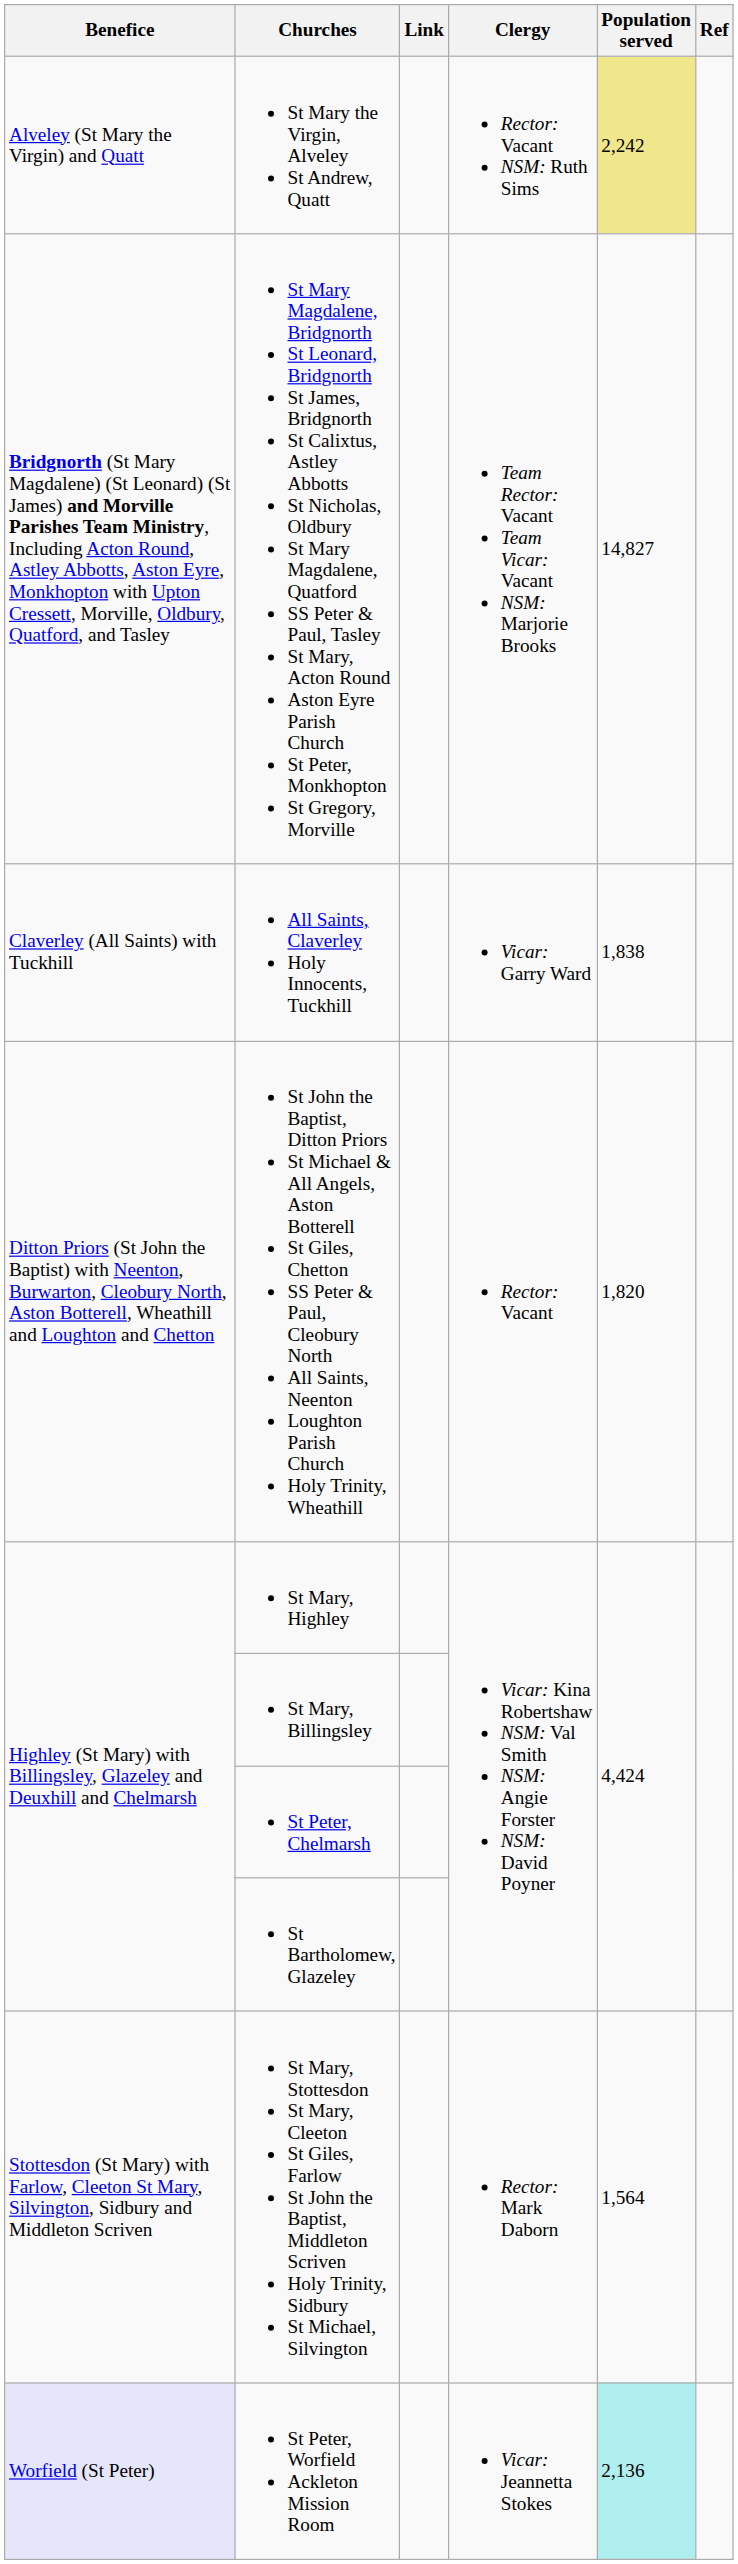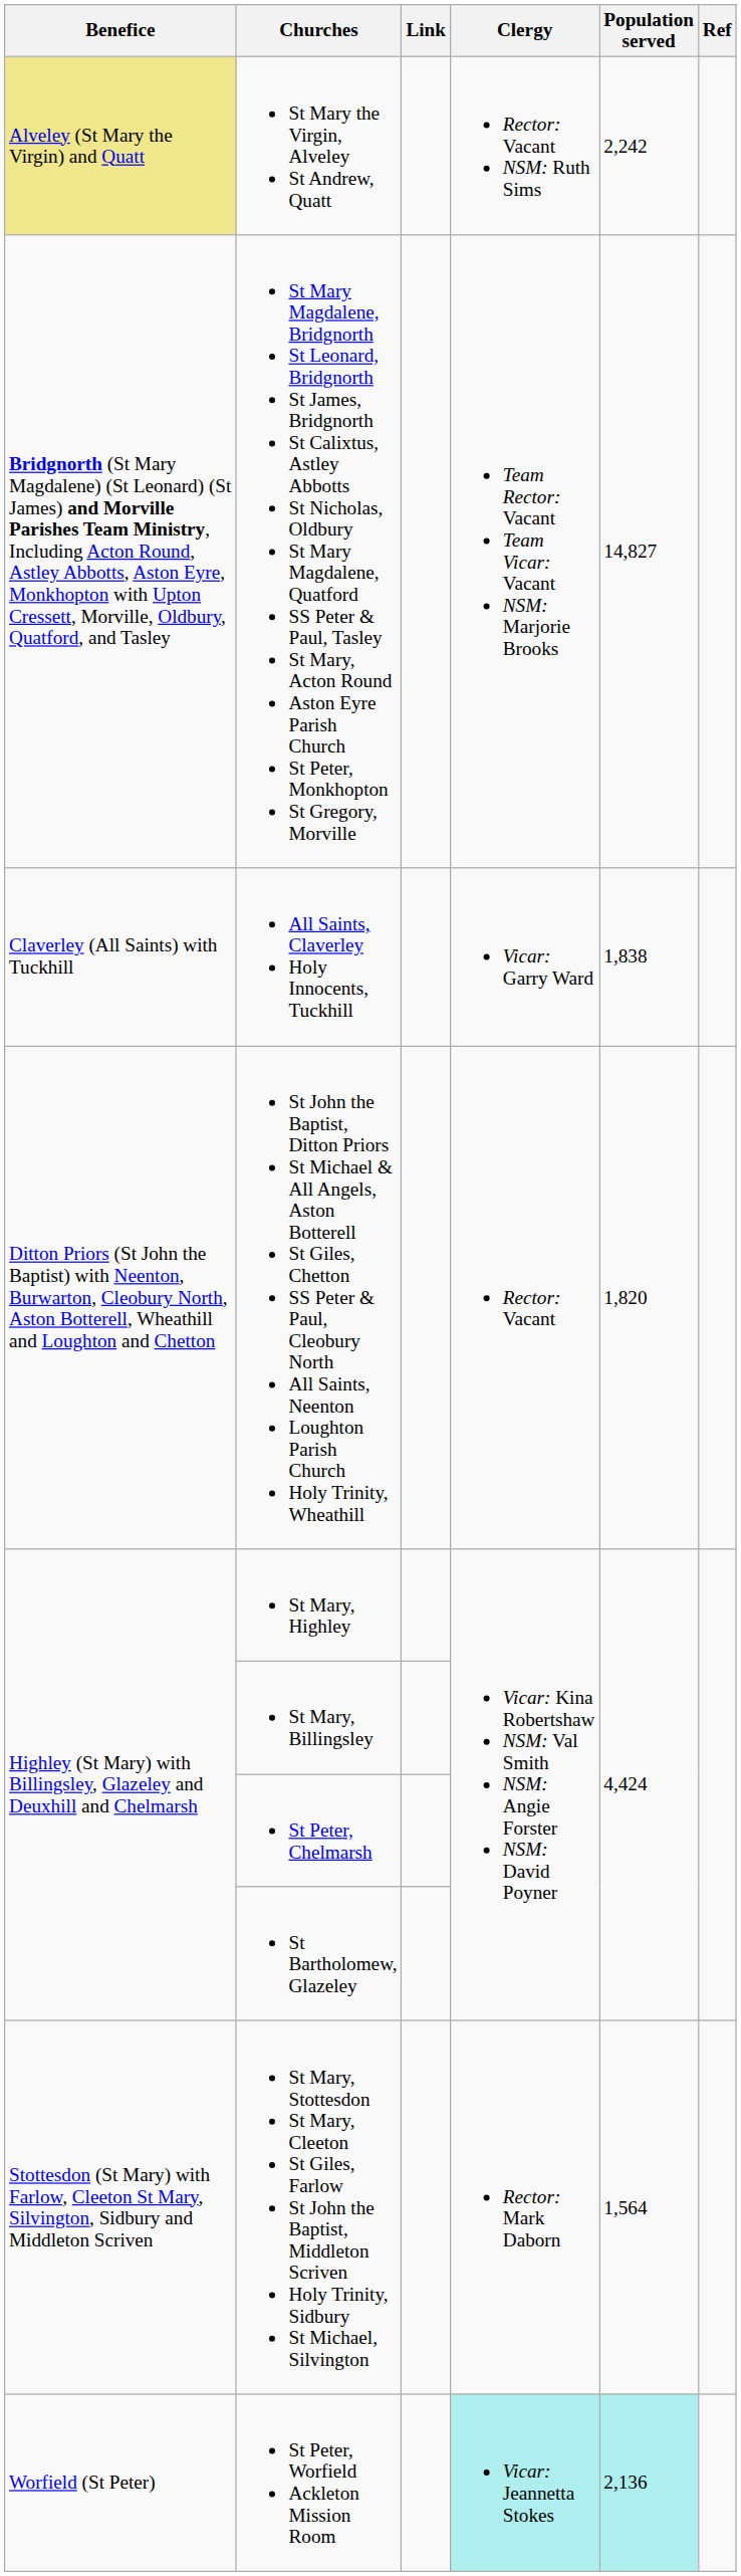St Mary the Virgin, Alveley St Andrew, Quatt | Benefice: no background -> khaki background
St Mary the Virgin, Alveley St Andrew, Quatt | Population served: khaki background -> no background
St Peter, Worfield Ackleton Mission Room | Benefice: lavender background -> no background
St Peter, Worfield Ackleton Mission Room | Clergy: no background -> paleturquoise background
